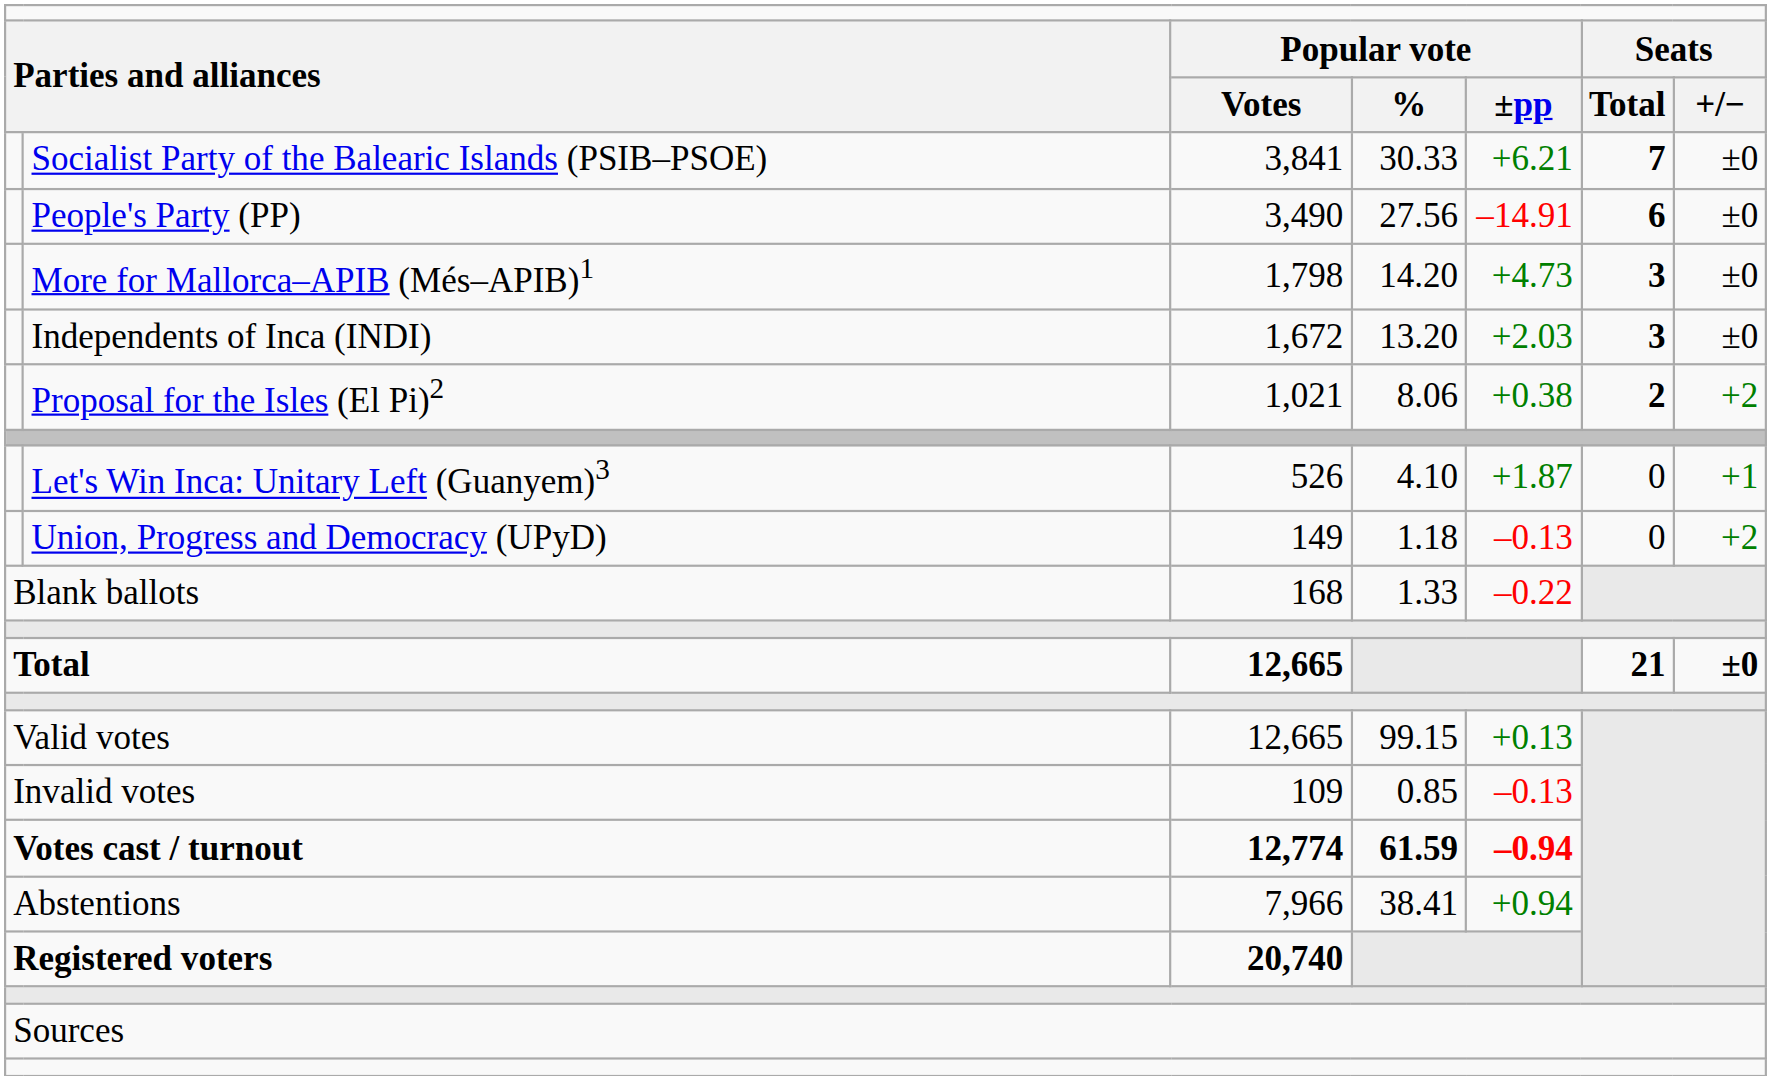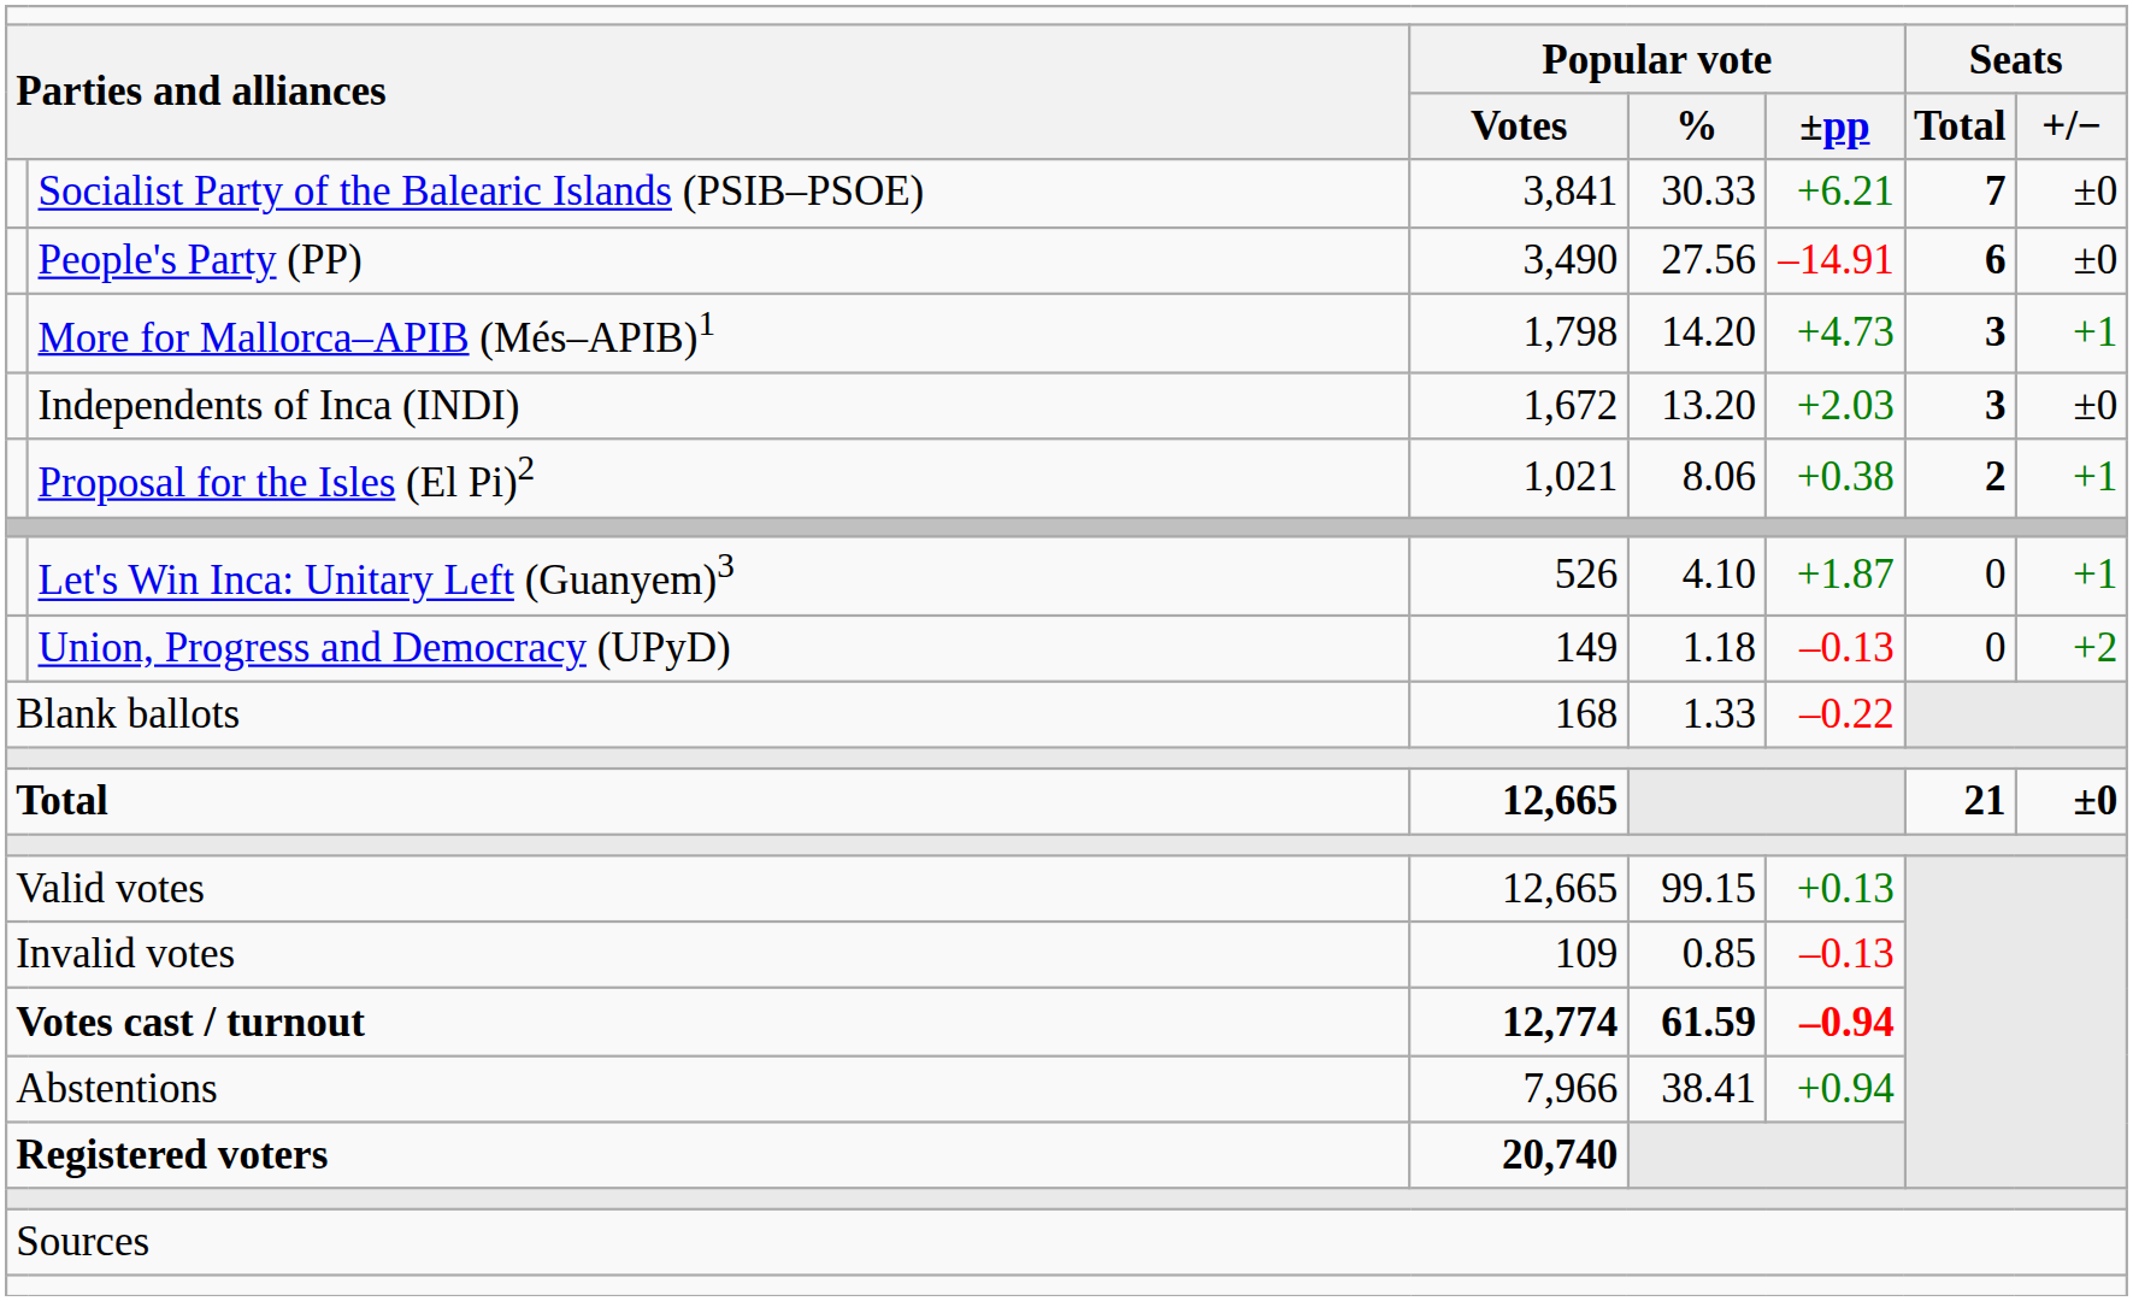More for Mallorca–APIB (Més–APIB)1 | column 7: ±0 -> +1
Proposal for the Isles (El Pi)2 | column 7: +2 -> +1
